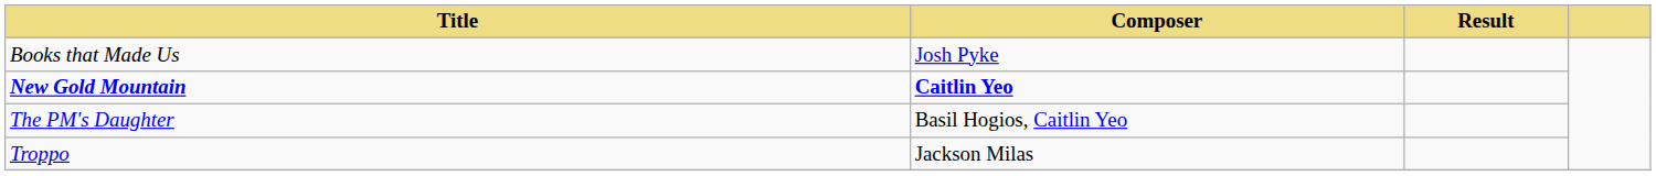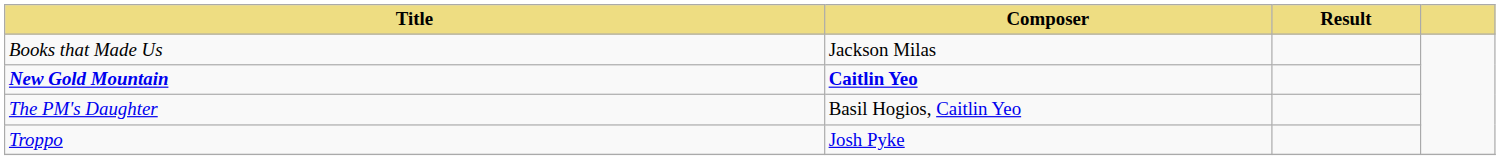Books that Made Us | Composer: Josh Pyke -> Jackson Milas
Troppo | Composer: Jackson Milas -> Josh Pyke
